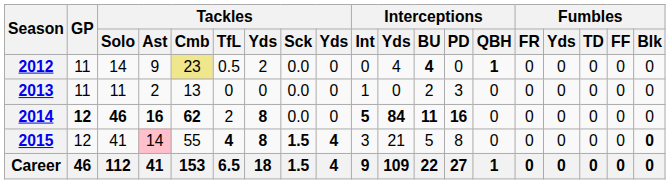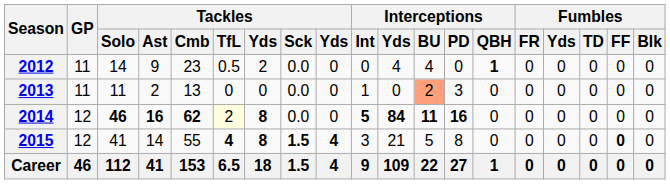2012 | Tackles / Cmb: khaki background -> no background
2012 | Interceptions / BU: bold -> normal
2013 | Interceptions / BU: no background -> lightsalmon background
2014 | GP: bold -> normal
2014 | Tackles / TfL: no background -> lightyellow background
2015 | Tackles / Ast: pink background -> no background
2015 | Fumbles / FF: normal -> bold
2015 | Fumbles / Blk: bold -> normal
